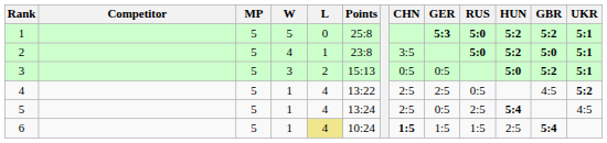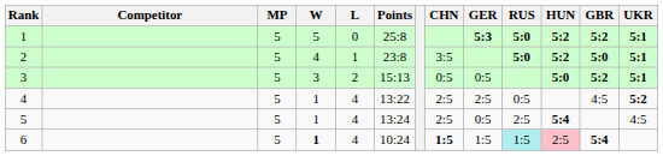6 | W: normal -> bold
6 | L: khaki background -> no background
6 | RUS: no background -> paleturquoise background
6 | HUN: no background -> pink background
